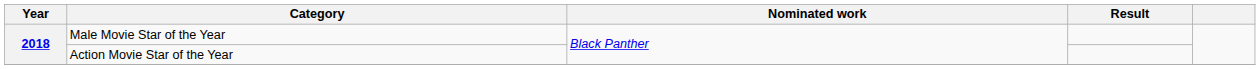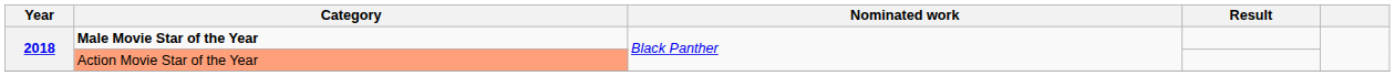Male Movie Star of the Year | Category: normal -> bold
Action Movie Star of the Year | Category: no background -> lightsalmon background
